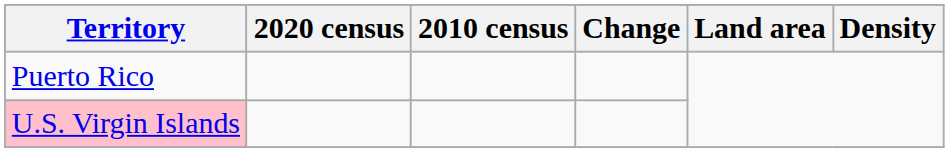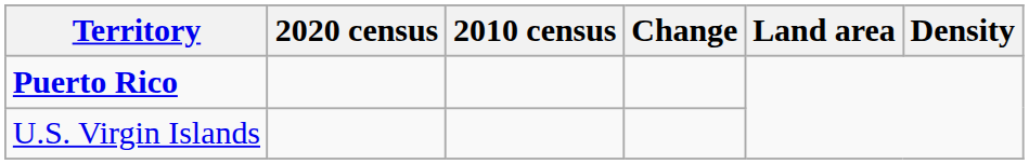Puerto Rico | Territory: normal -> bold
U.S. Virgin Islands | Territory: pink background -> no background
